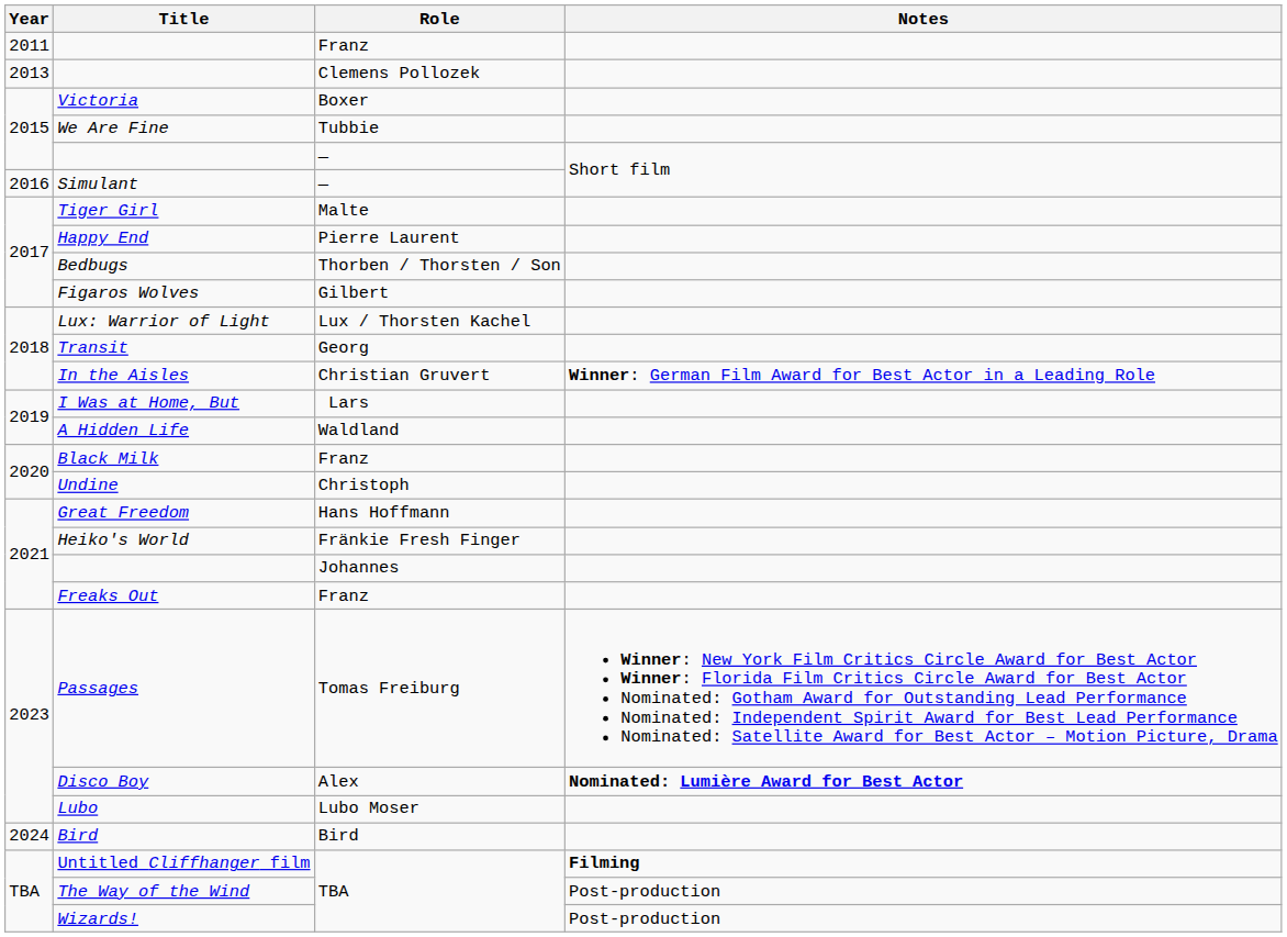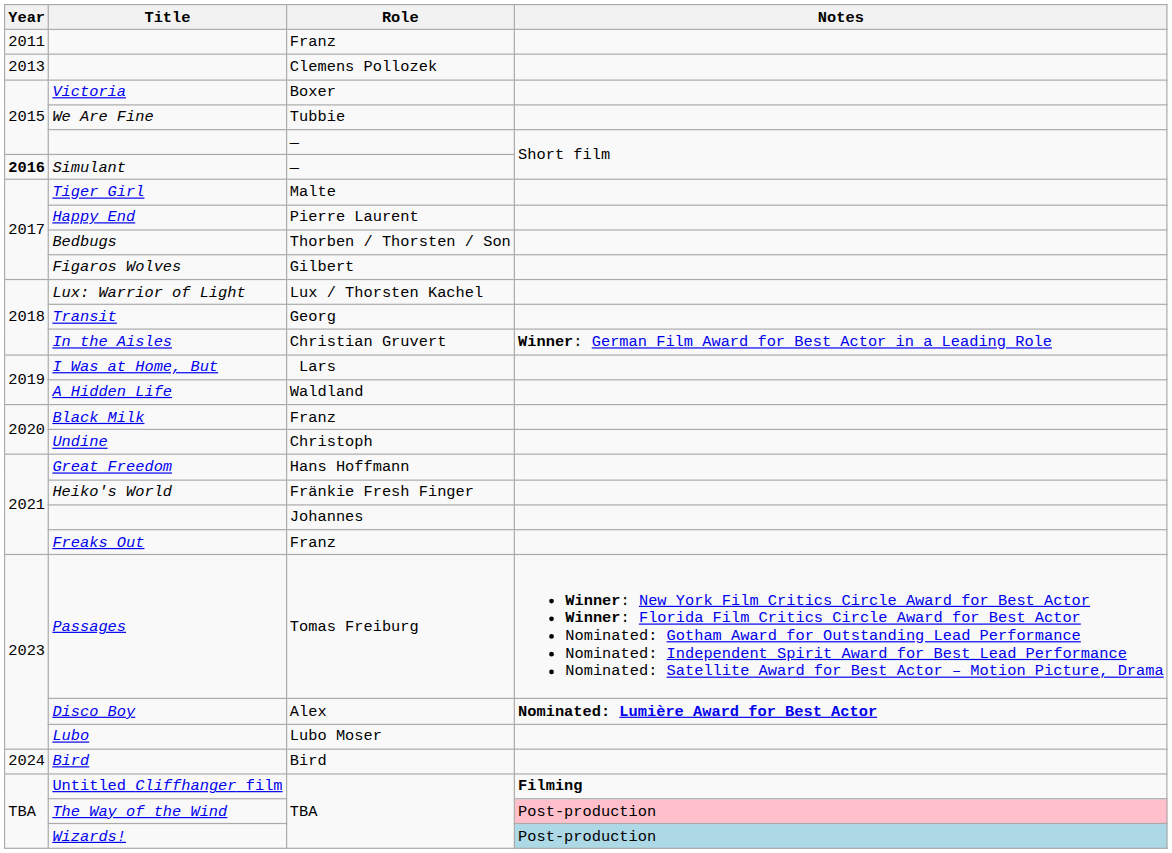Simulant | Year: normal -> bold
The Way of the Wind | Notes: no background -> pink background
Wizards! | Notes: no background -> lightblue background
